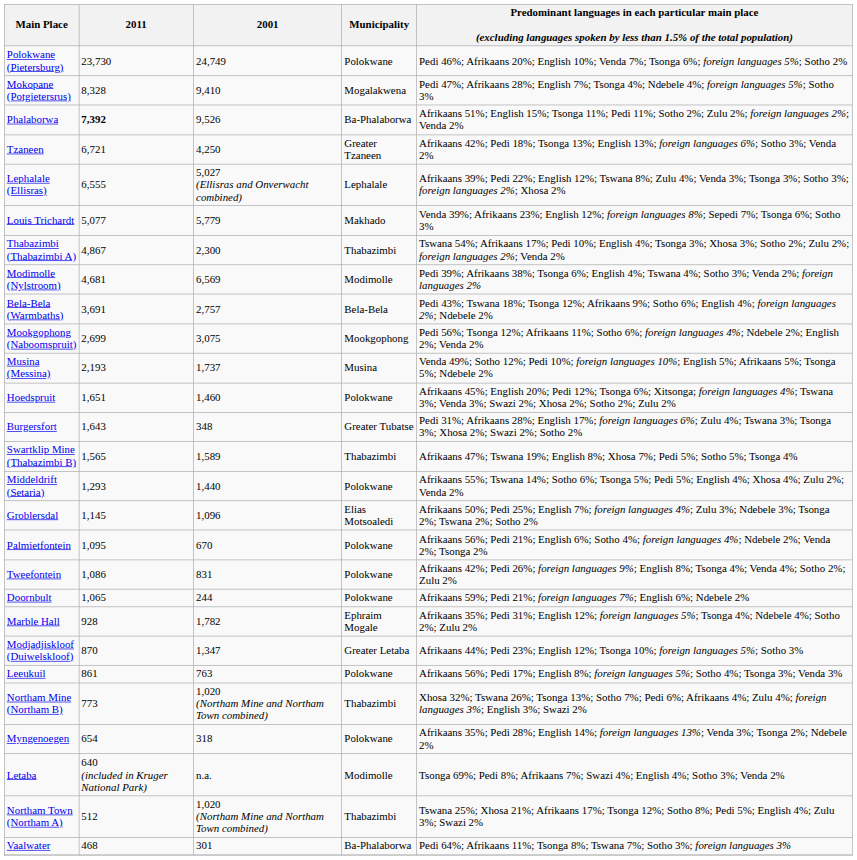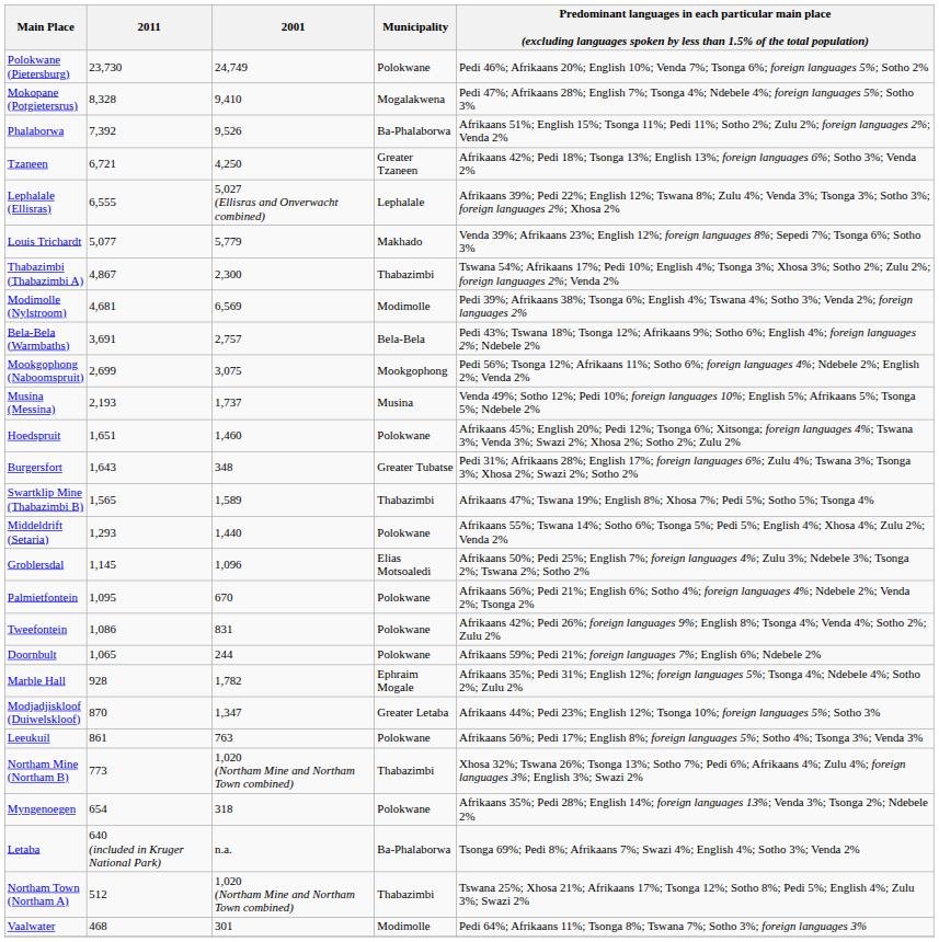Phalaborwa | 2011: bold -> normal
Letaba | Municipality: Modimolle -> Ba-Phalaborwa
Vaalwater | Municipality: Ba-Phalaborwa -> Modimolle
